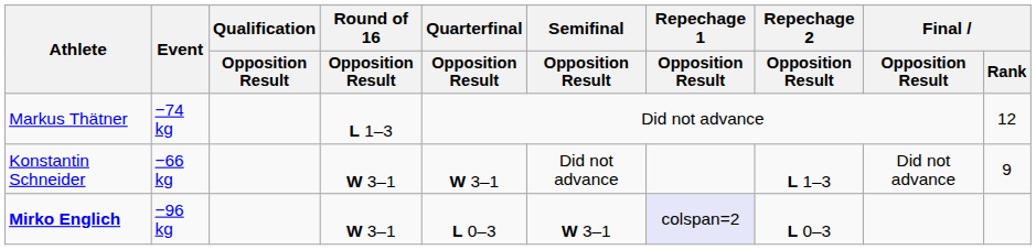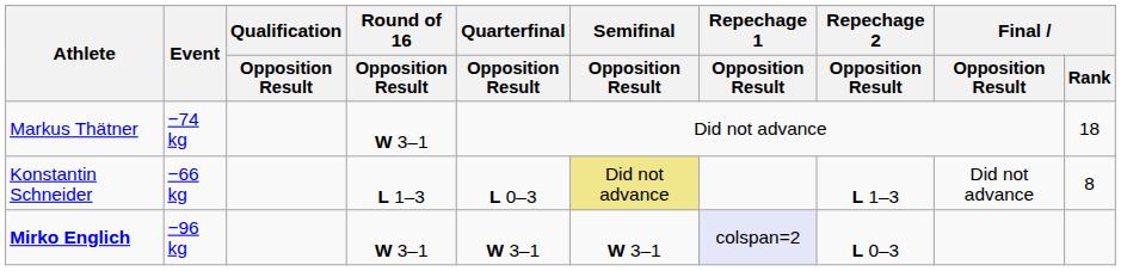Markus Thätner | Round of 16 / Opposition Result: L 1–3 -> W 3–1
Markus Thätner | Final / Rank: 12 -> 18
Konstantin Schneider | Round of 16 / Opposition Result: W 3–1 -> L 1–3
Konstantin Schneider | Quarterfinal / Opposition Result: W 3–1 -> L 0–3
Konstantin Schneider | Semifinal / Opposition Result: no background -> khaki background
Konstantin Schneider | Final / Rank: 9 -> 8
Mirko Englich | Quarterfinal / Opposition Result: L 0–3 -> W 3–1
